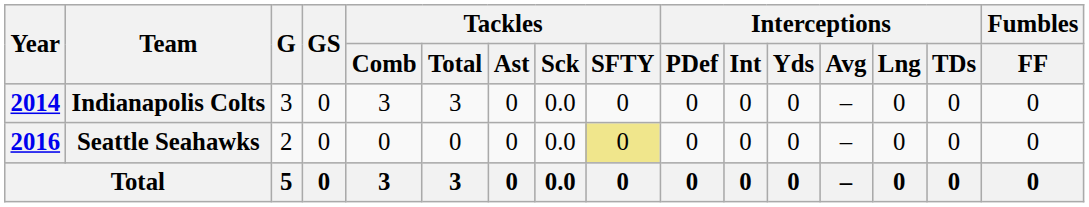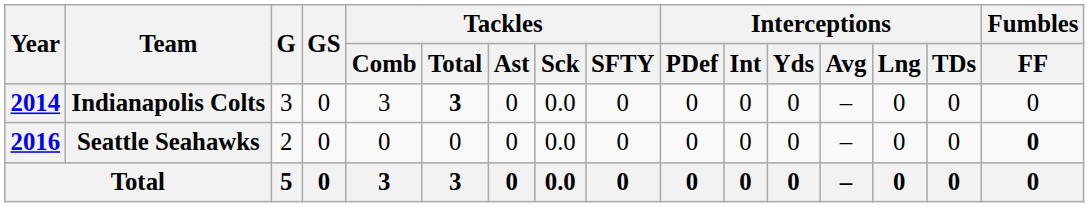Indianapolis Colts | Tackles / Total: normal -> bold
Seattle Seahawks | Tackles / SFTY: khaki background -> no background
Seattle Seahawks | Fumbles / FF: normal -> bold
